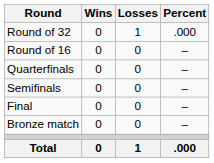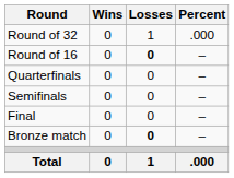Round of 16 | Losses: normal -> bold
Bronze match | Losses: normal -> bold
